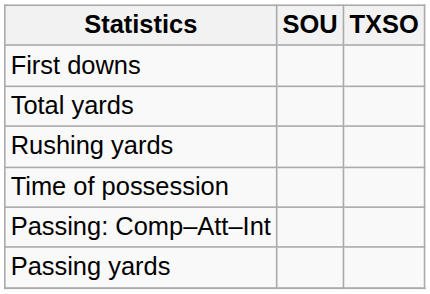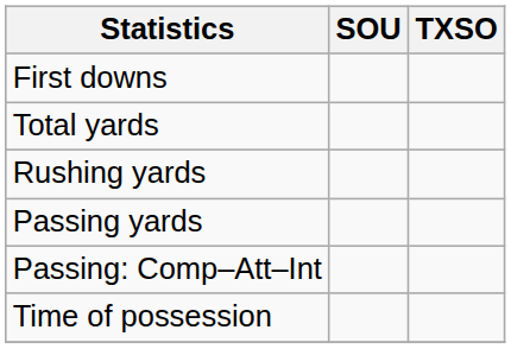rows swapped: Passing yards <-> Time of possession
